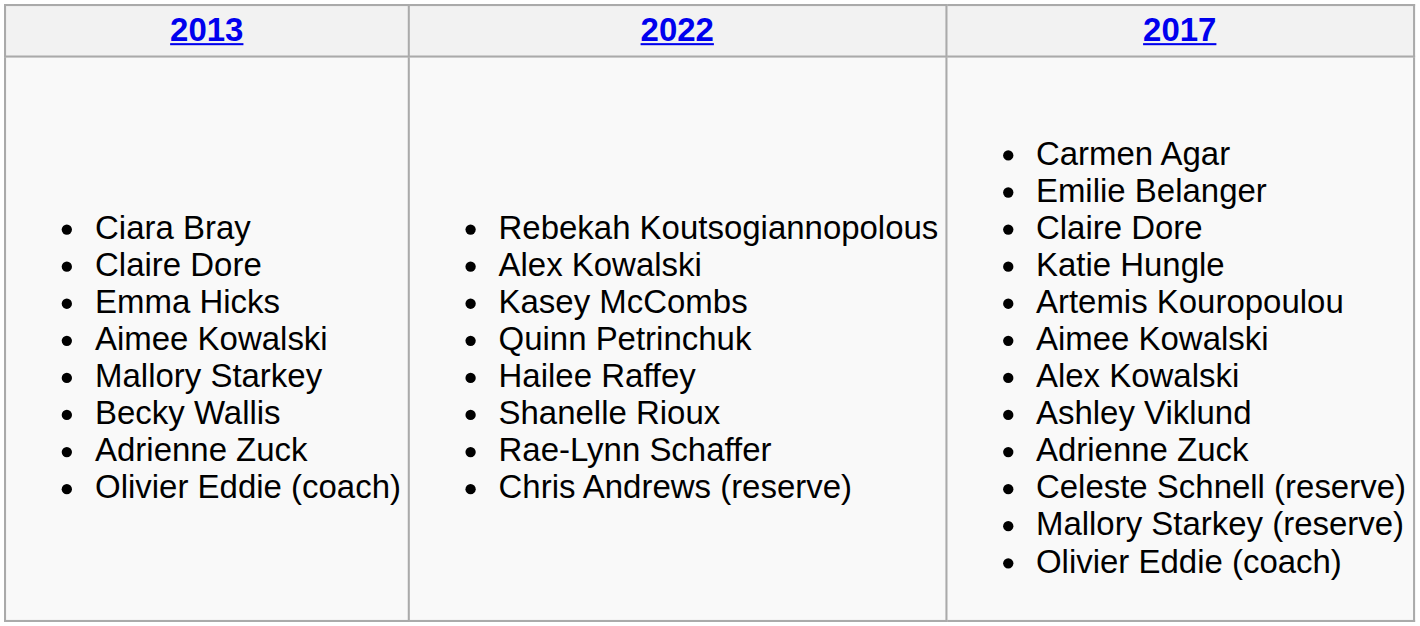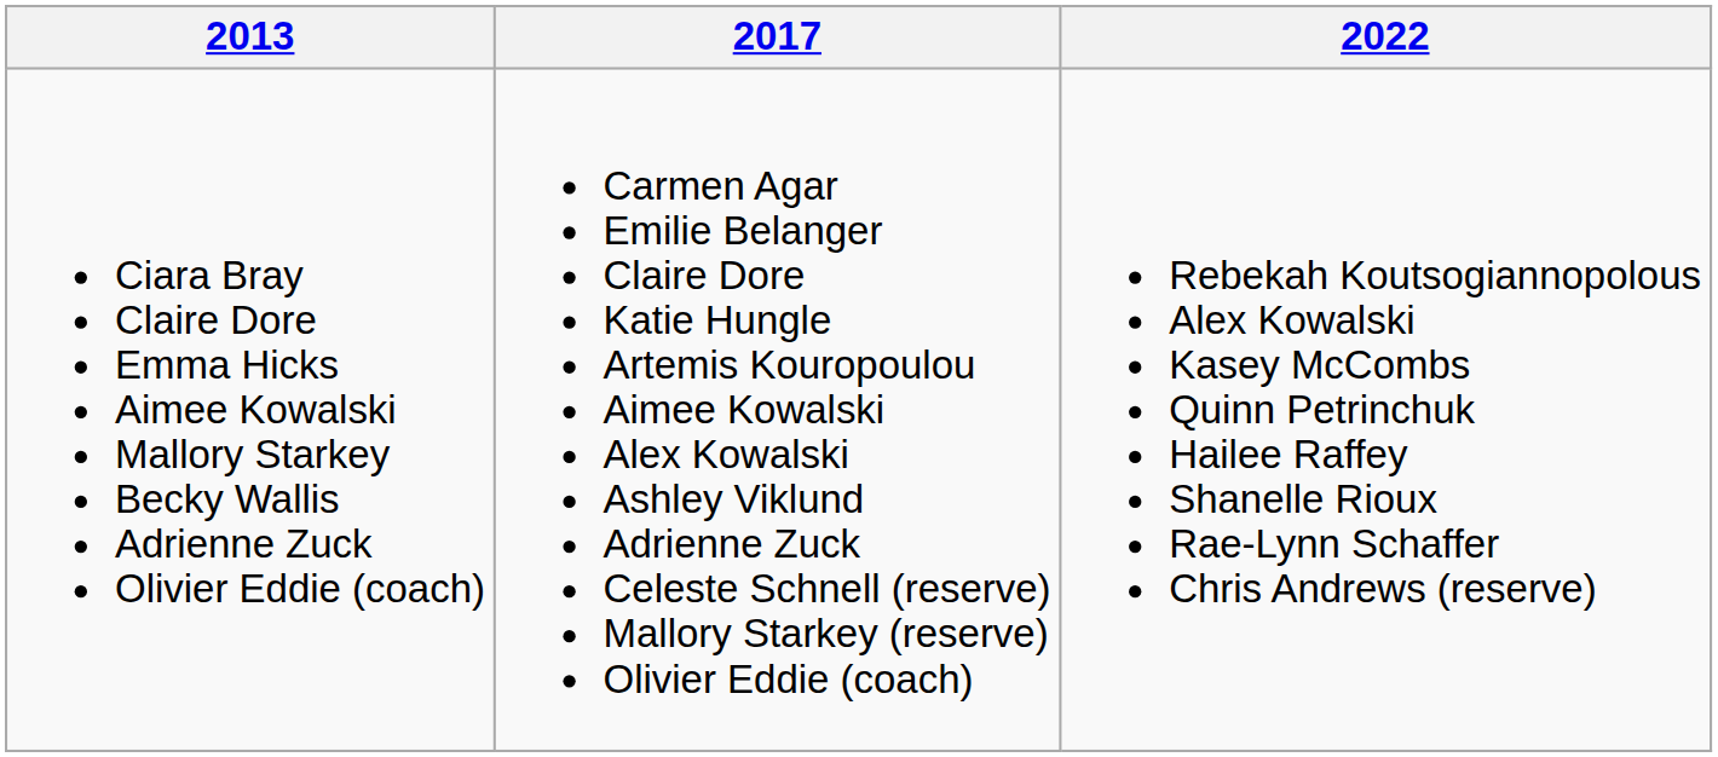columns swapped: 2017 <-> 2022
